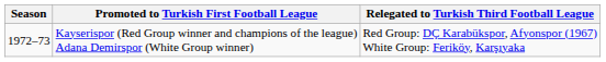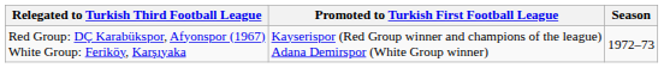columns swapped: Season <-> Relegated to Turkish Third Football League
